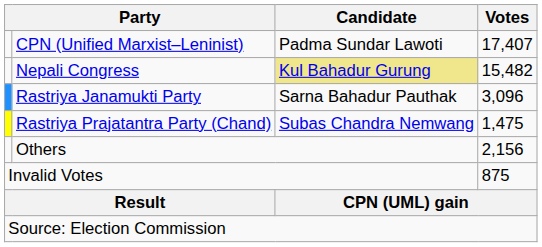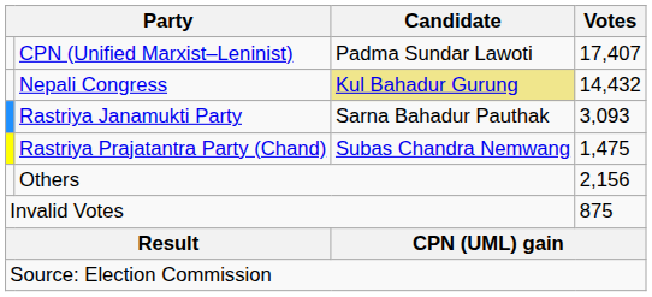Nepali Congress | Votes: 15,482 -> 14,432
Rastriya Janamukti Party | Votes: 3,096 -> 3,093
